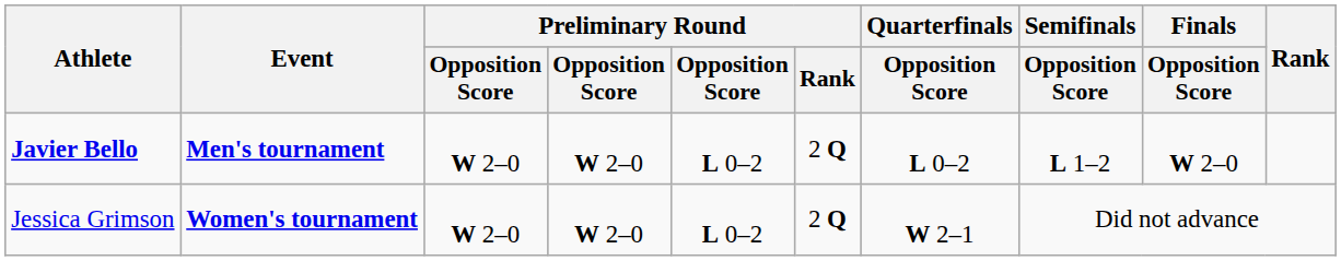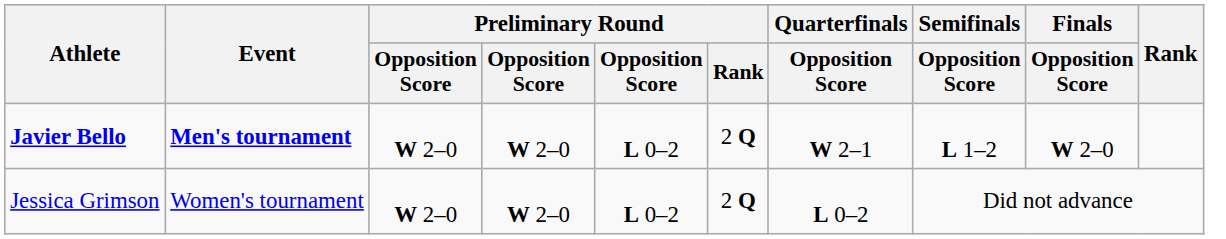Javier Bello | Quarterfinals / Opposition Score: L 0–2 -> W 2–1
Jessica Grimson | Event: bold -> normal
Jessica Grimson | Quarterfinals / Opposition Score: W 2–1 -> L 0–2
